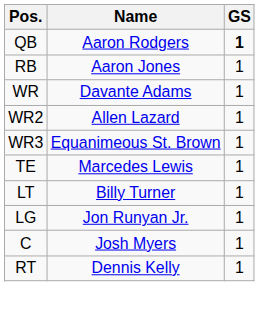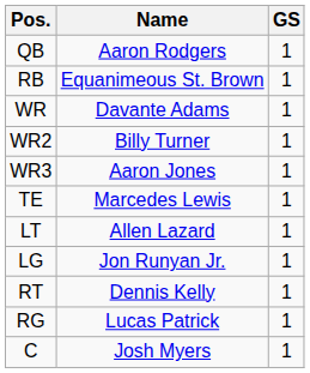QB | GS: bold -> normal
RB | Name: Aaron Jones -> Equanimeous St. Brown
WR2 | Name: Allen Lazard -> Billy Turner
WR3 | Name: Equanimeous St. Brown -> Aaron Jones
LT | Name: Billy Turner -> Allen Lazard
rows swapped: C <-> RT
+ row: RG | Lucas Patrick | 1
